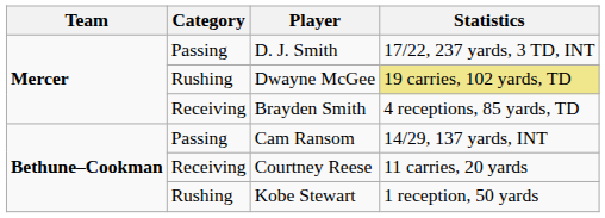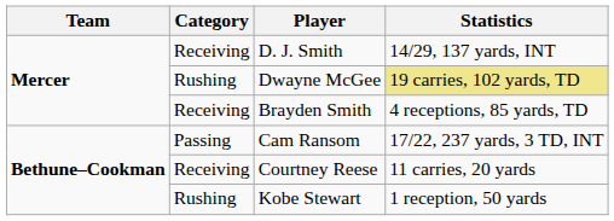D. J. Smith | Category: Passing -> Receiving
D. J. Smith | Statistics: 17/22, 237 yards, 3 TD, INT -> 14/29, 137 yards, INT
Cam Ransom | Statistics: 14/29, 137 yards, INT -> 17/22, 237 yards, 3 TD, INT
